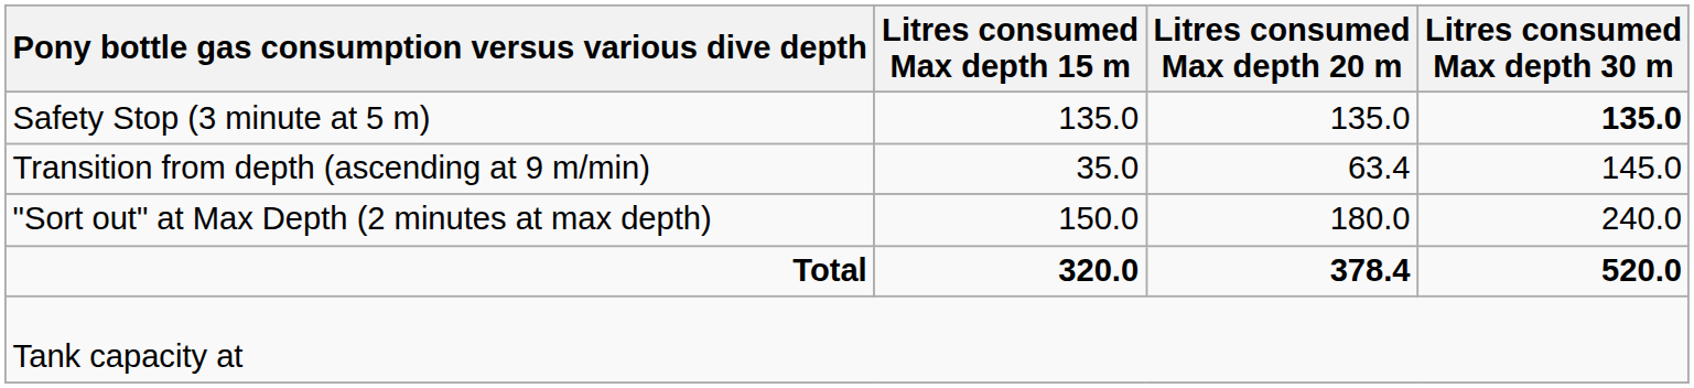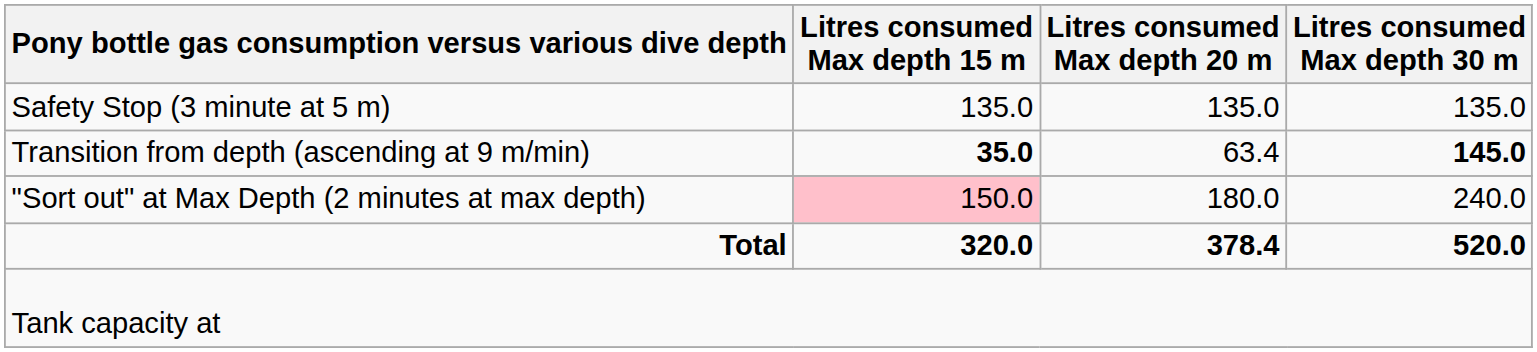Safety Stop (3 minute at 5 m) | Litres consumed Max depth 30 m: bold -> normal
Transition from depth (ascending at 9 m/min) | Litres consumed Max depth 15 m: normal -> bold
Transition from depth (ascending at 9 m/min) | Litres consumed Max depth 30 m: normal -> bold
"Sort out" at Max Depth (2 minutes at max depth) | Litres consumed Max depth 15 m: no background -> pink background
